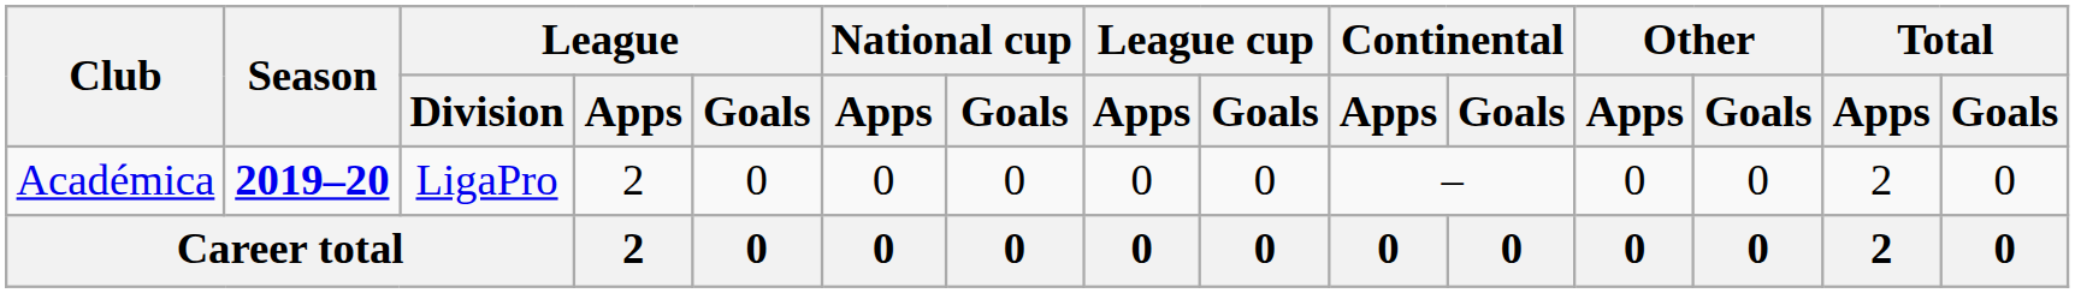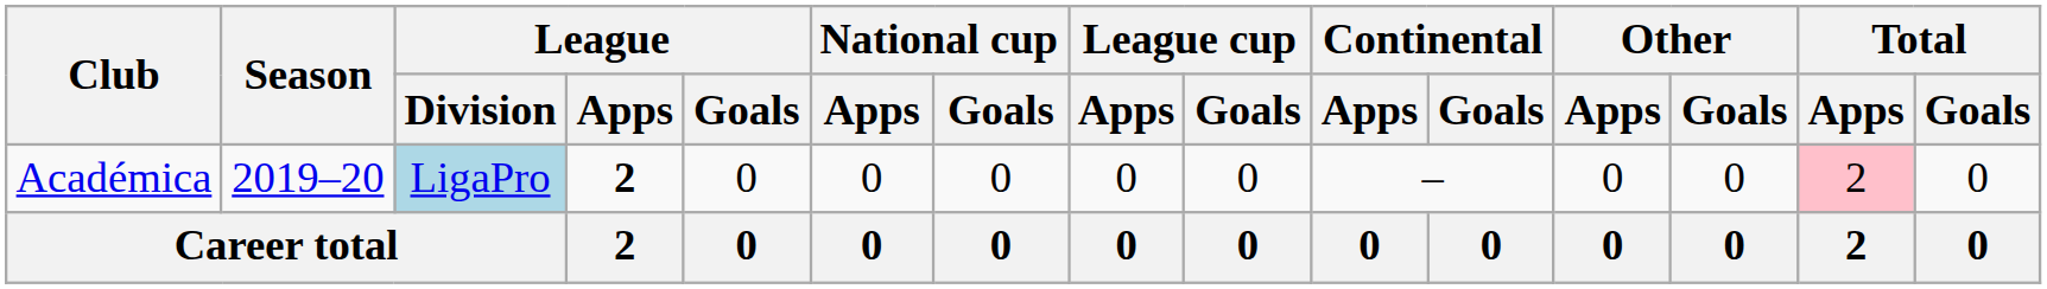Académica | Season: bold -> normal
Académica | League / Division: no background -> lightblue background
Académica | League / Apps: normal -> bold
Académica | Total / Apps: no background -> pink background
